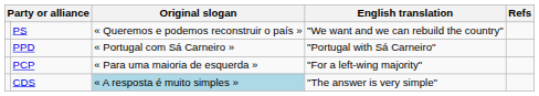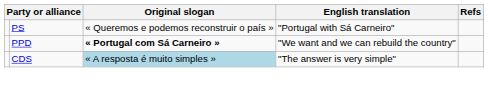PS | English translation: "We want and we can rebuild the country" -> "Portugal with Sá Carneiro"
PPD | Original slogan: normal -> bold
PPD | English translation: "Portugal with Sá Carneiro" -> "We want and we can rebuild the country"
- row: PCP | « Para uma maioria de esquerda » | "For a left-wing majority"
